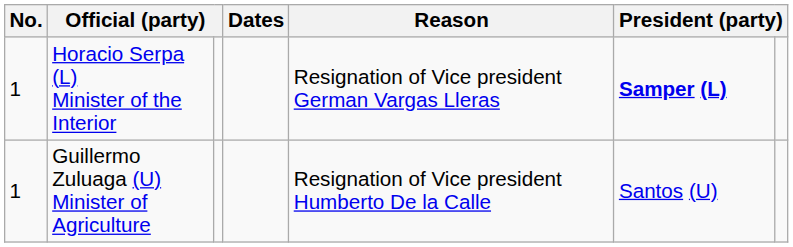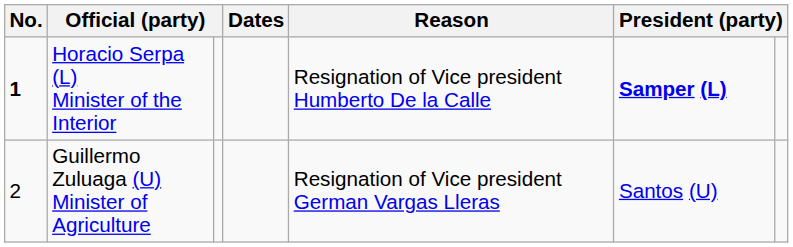Horacio Serpa (L) Minister of the Interior | No.: normal -> bold
Horacio Serpa (L) Minister of the Interior | Reason: Resignation of Vice president German Vargas Lleras -> Resignation of Vice president Humberto De la Calle
Guillermo Zuluaga (U) Minister of Agriculture | No.: 1 -> 2
Guillermo Zuluaga (U) Minister of Agriculture | Reason: Resignation of Vice president Humberto De la Calle -> Resignation of Vice president German Vargas Lleras
